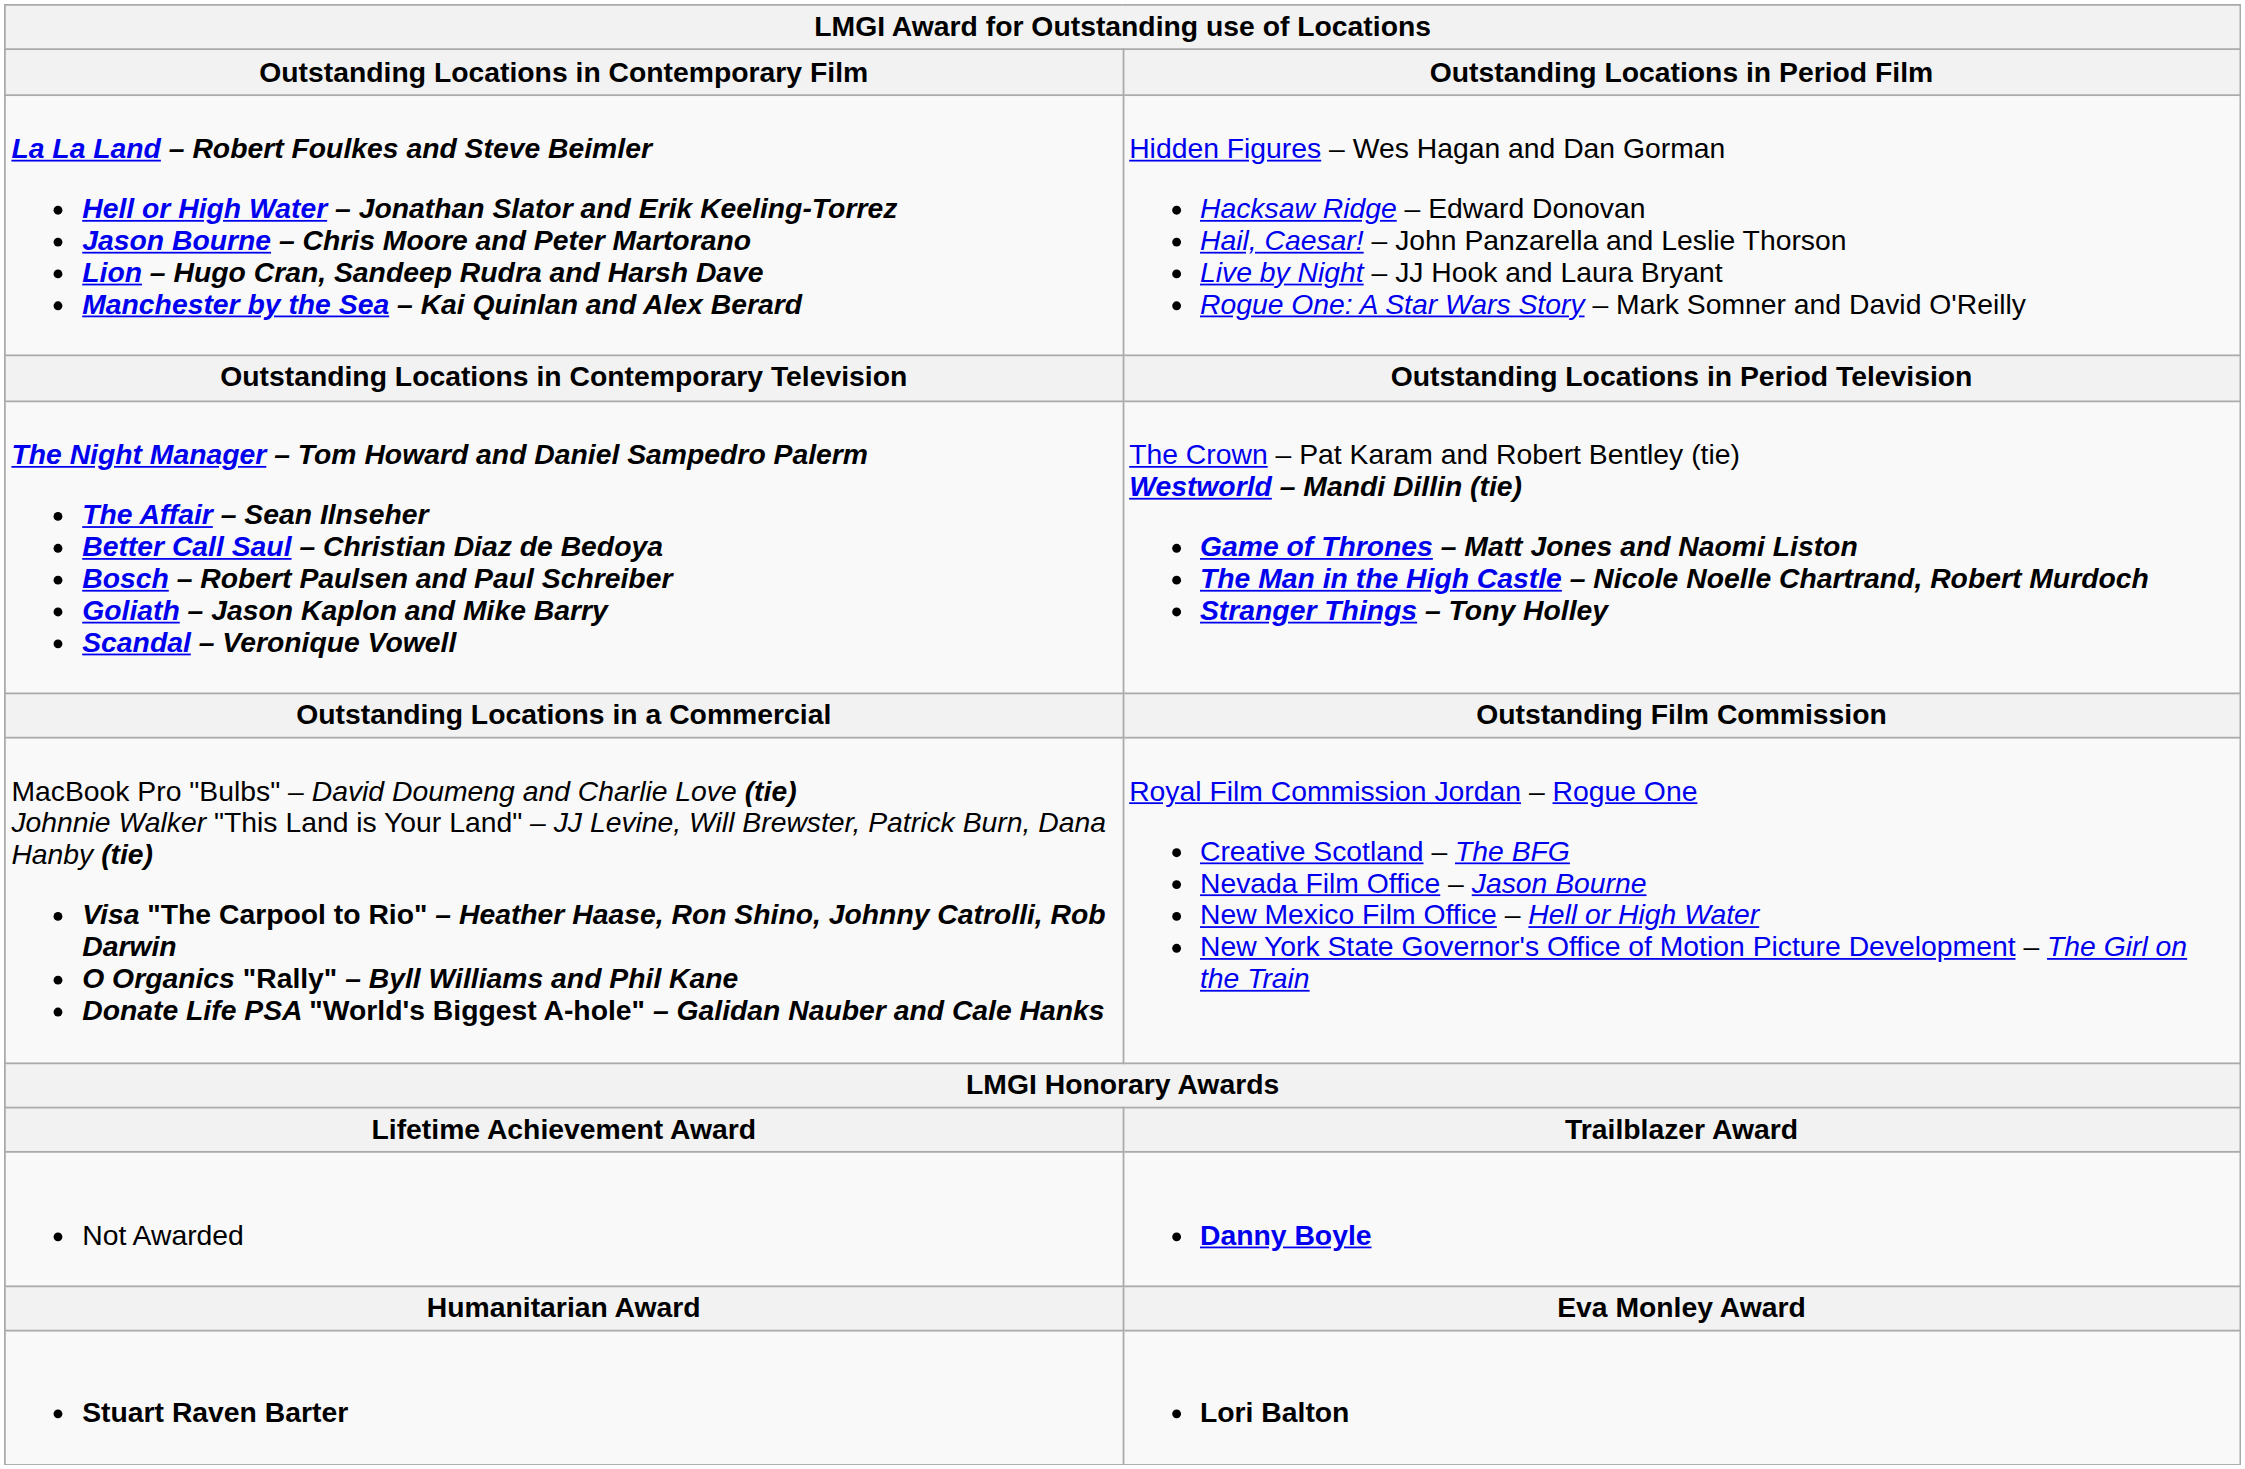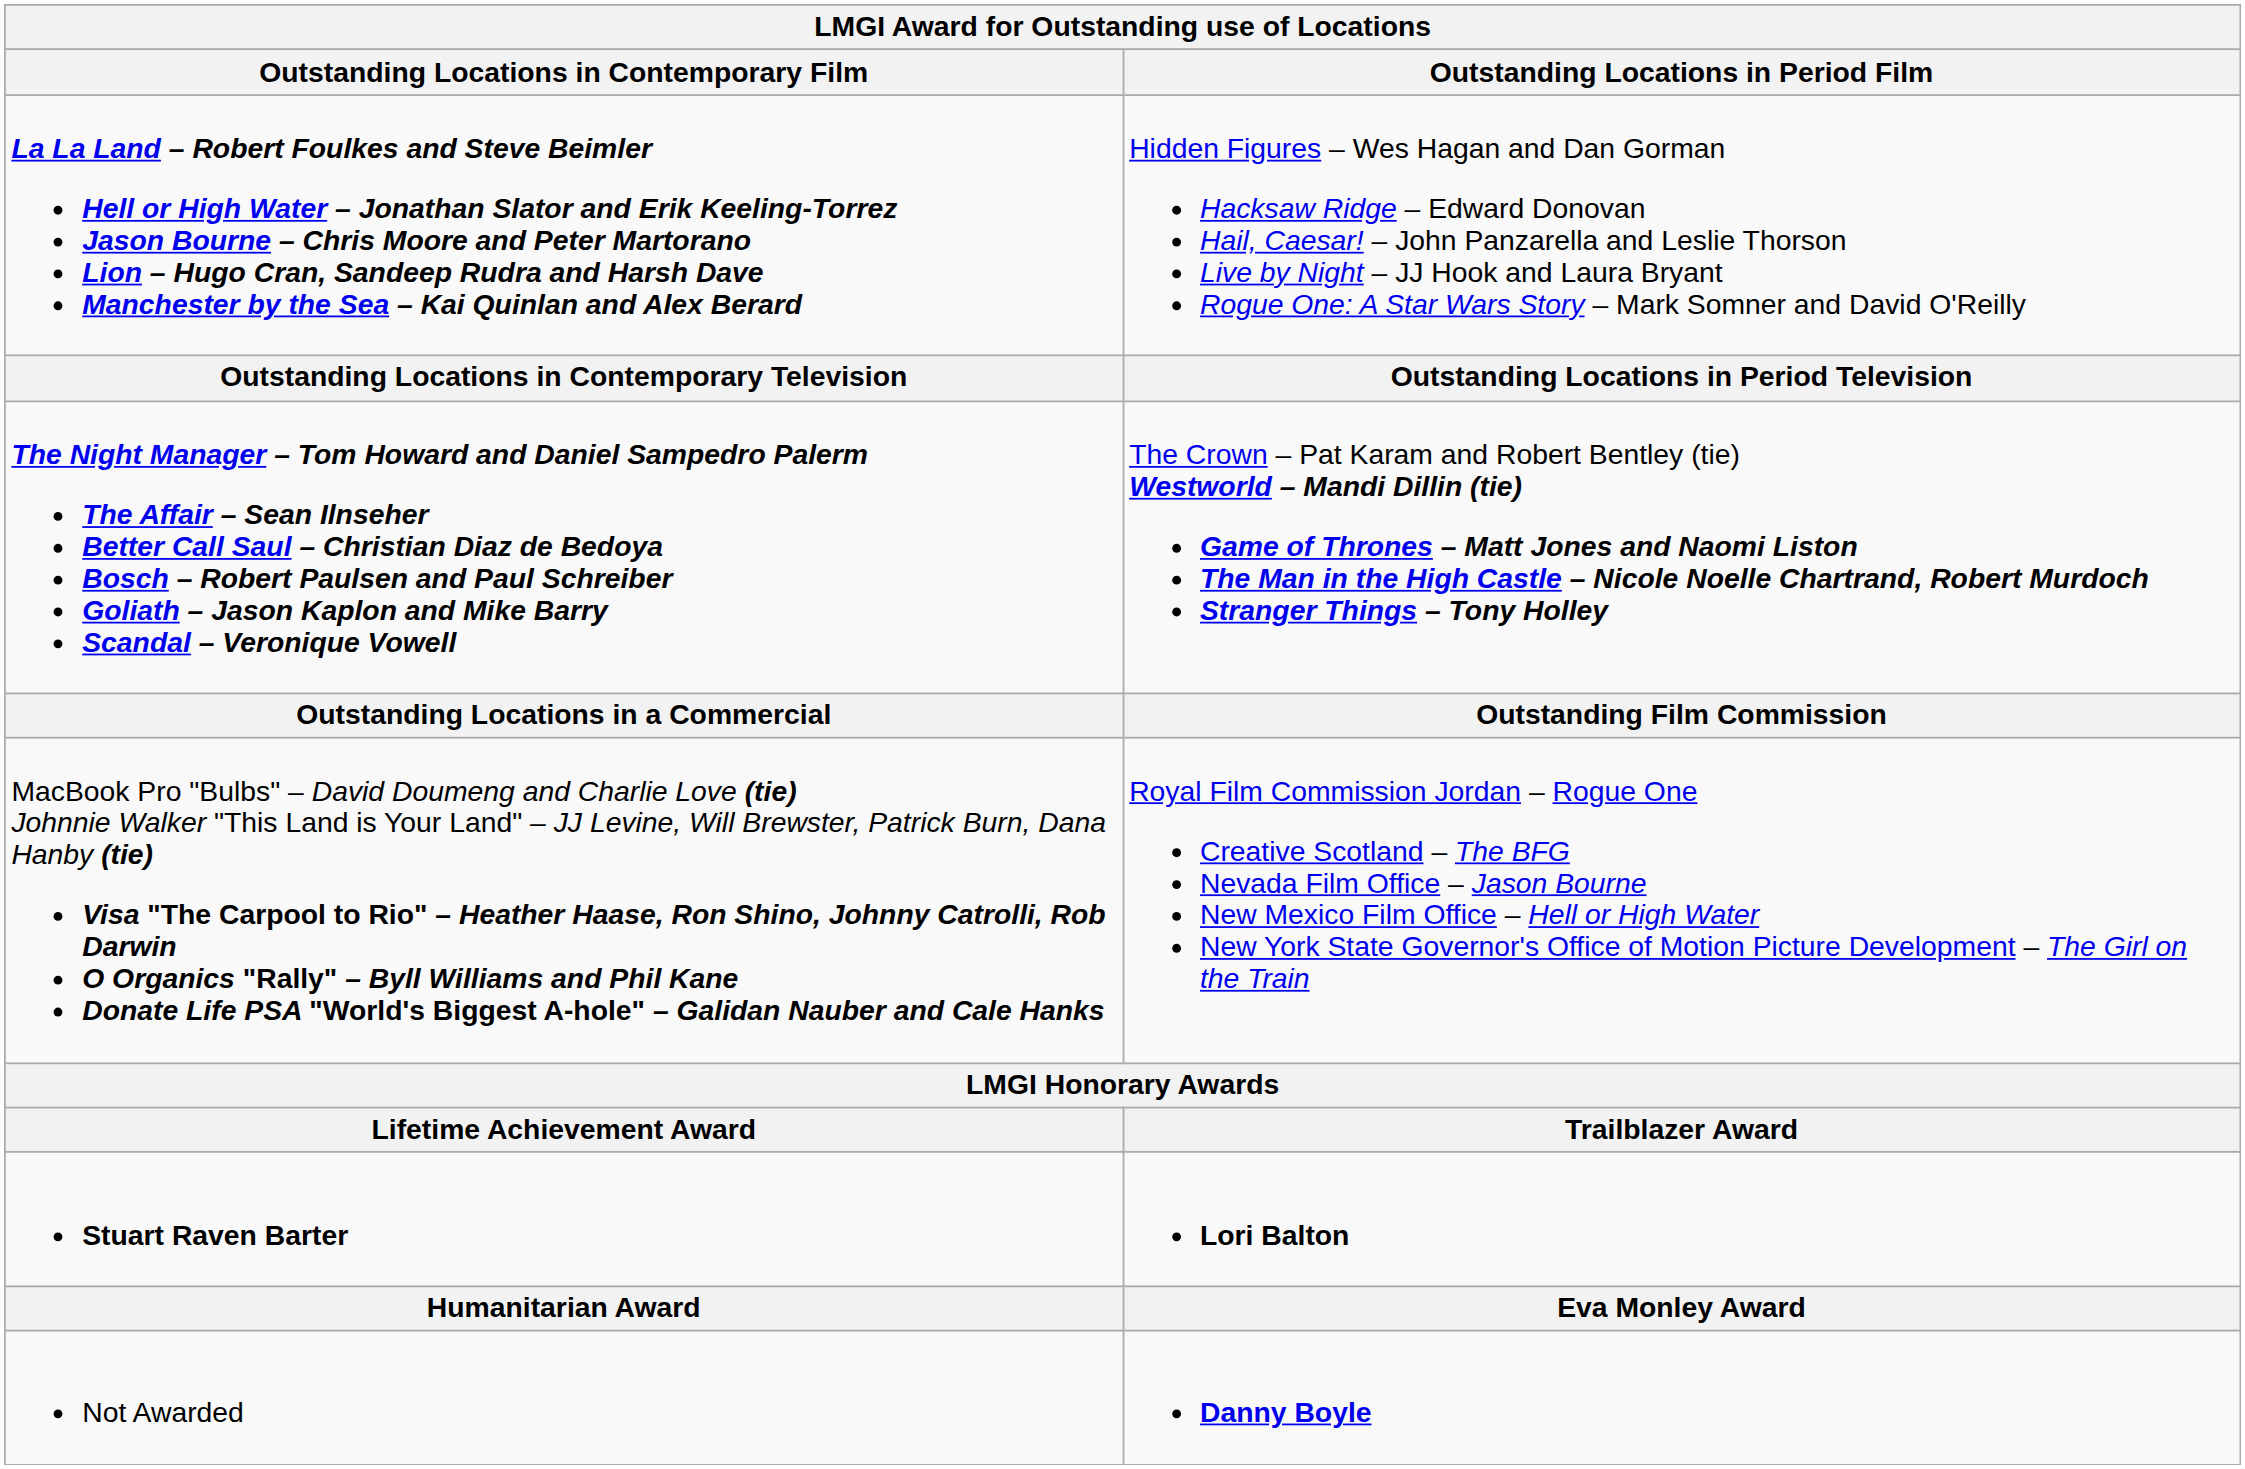rows swapped: Stuart Raven Barter <-> Not Awarded
